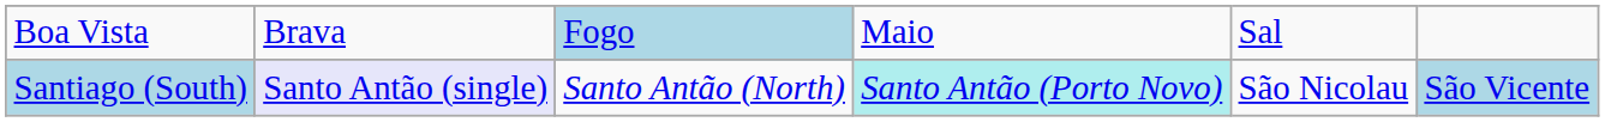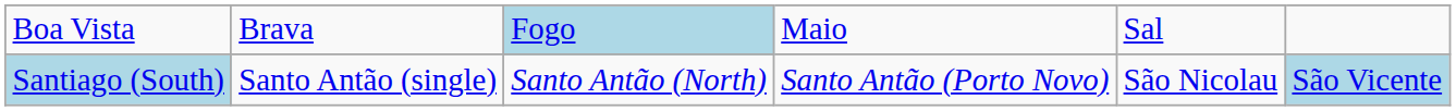Santiago (South) | column 2: lavender background -> no background
Santiago (South) | column 4: paleturquoise background -> no background
